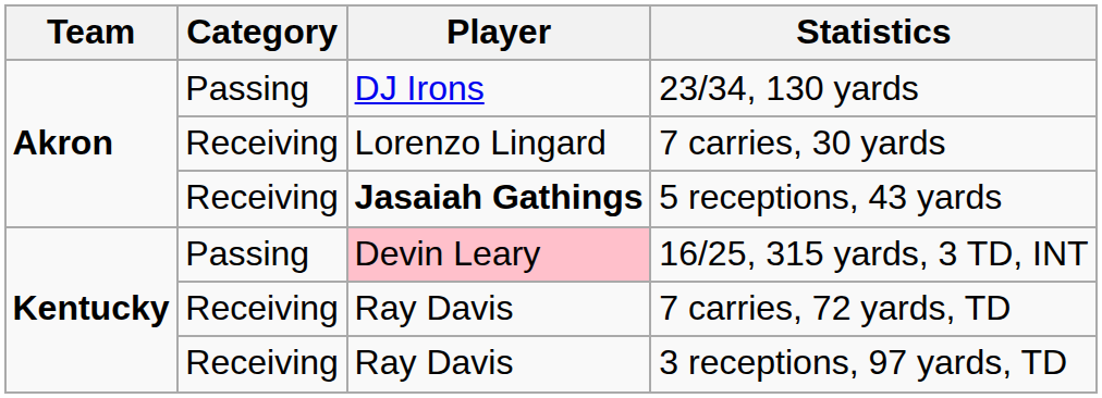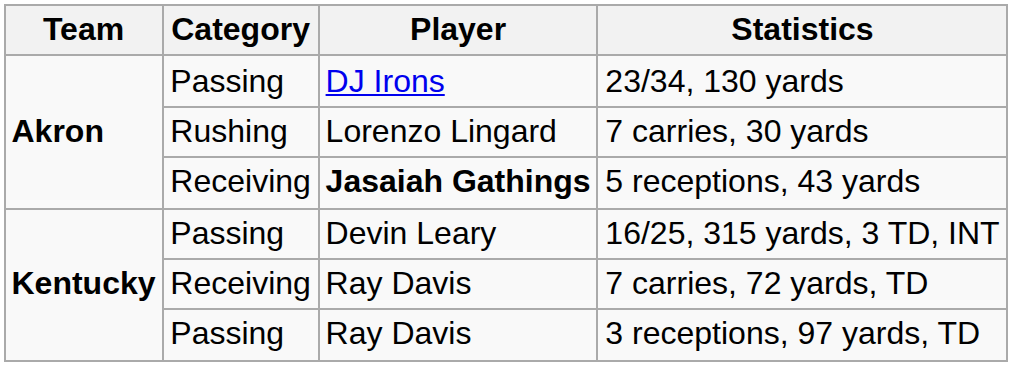7 carries, 30 yards | Category: Receiving -> Rushing
16/25, 315 yards, 3 TD, INT | Player: pink background -> no background
3 receptions, 97 yards, TD | Category: Receiving -> Passing
